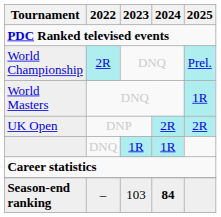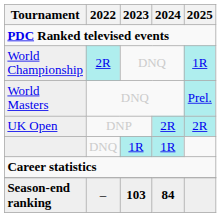World Championship | 2025: Prel. -> 1R
World Masters | 2025: 1R -> Prel.
Season-end ranking | 2023: normal -> bold
